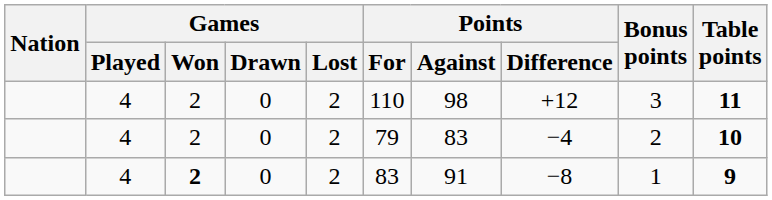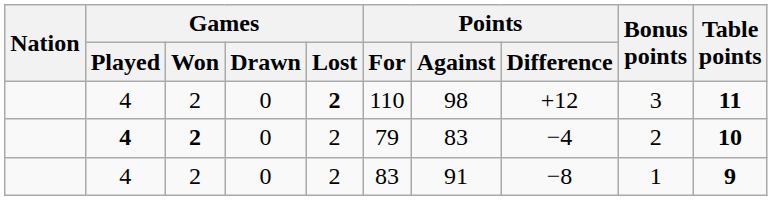row 3 | Games / Lost: normal -> bold
row 4 | Games / Played: normal -> bold
row 4 | Games / Won: normal -> bold
row 5 | Games / Won: bold -> normal
